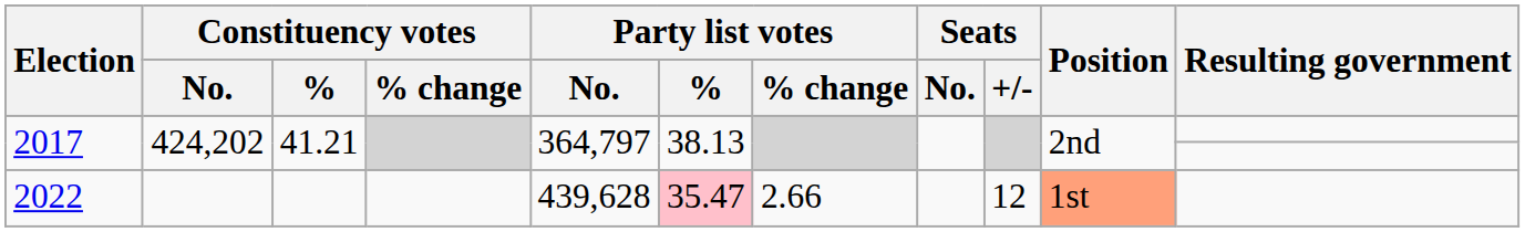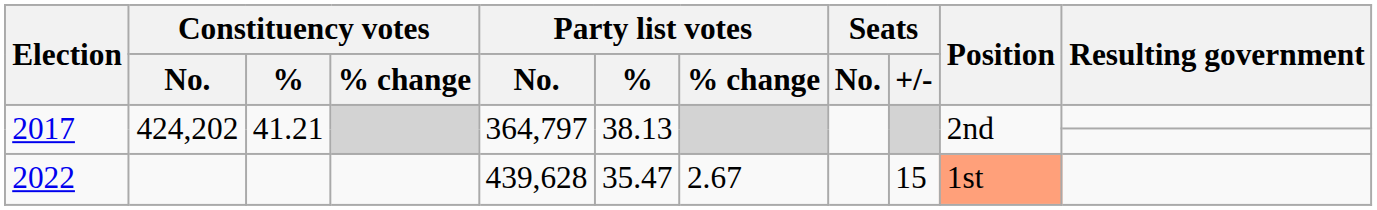2022 | Party list votes / %: pink background -> no background
2022 | Party list votes / % change: 2.66 -> 2.67
2022 | Seats / +/-: 12 -> 15
